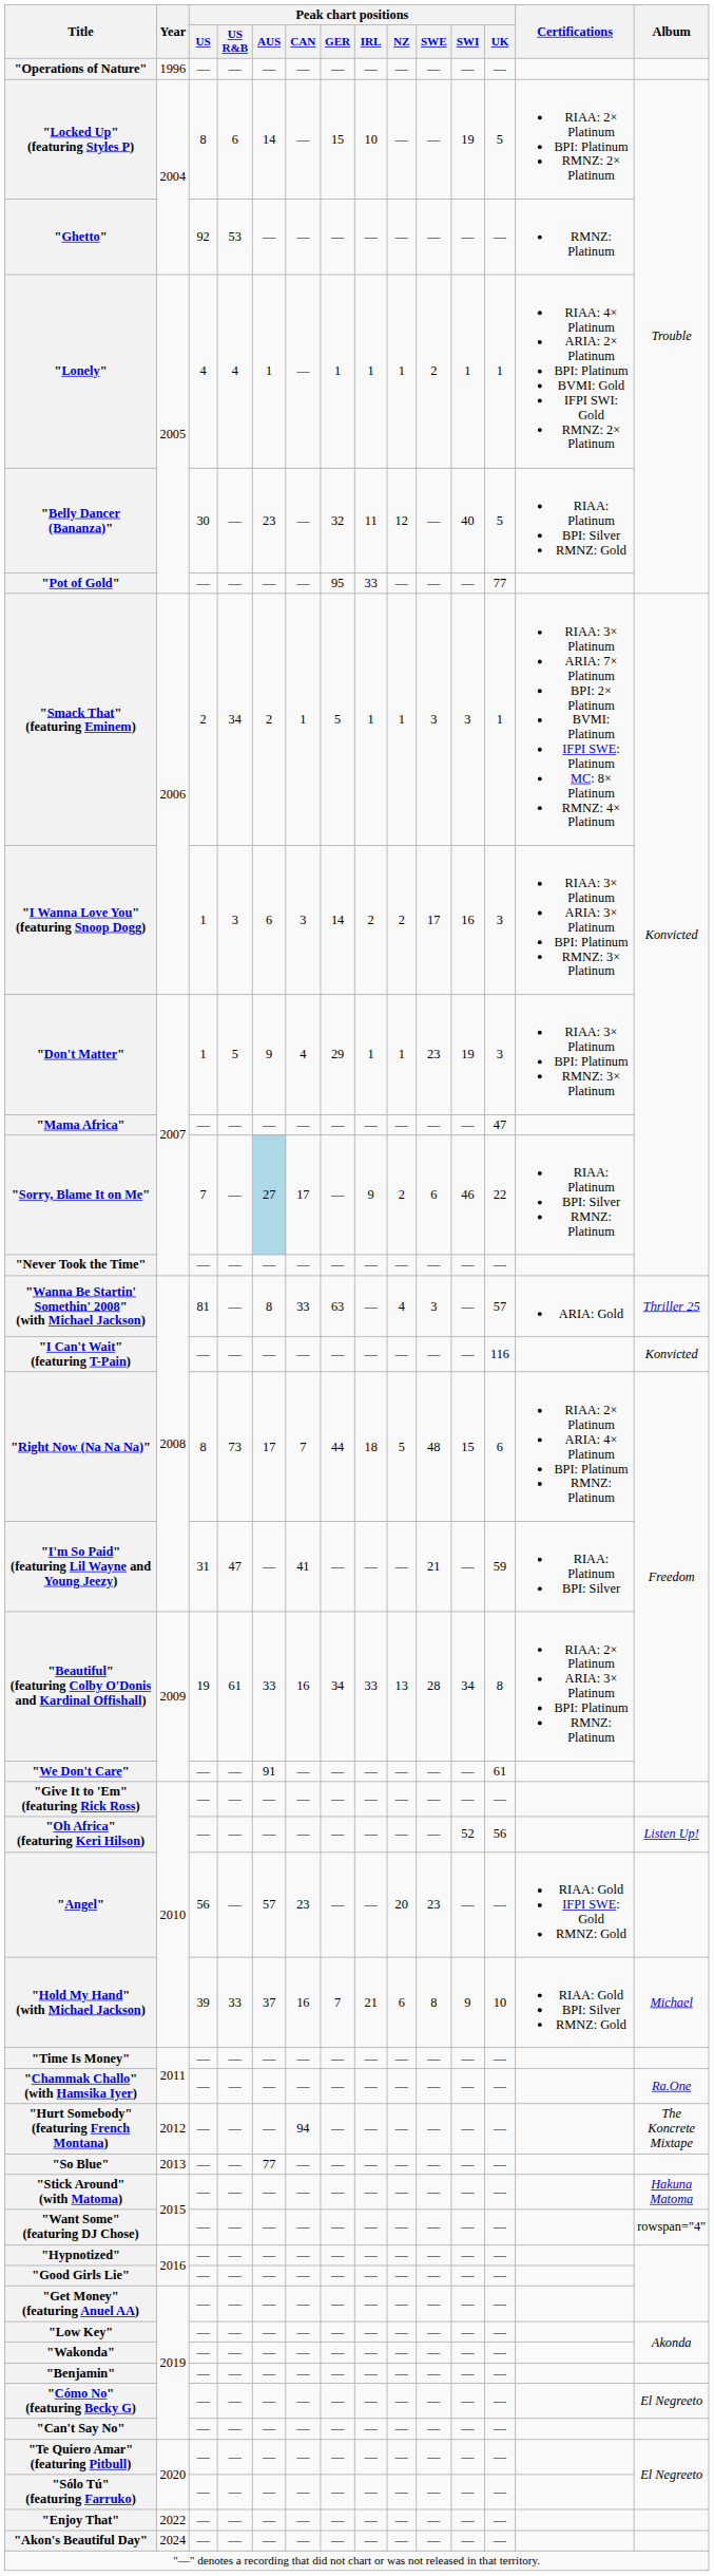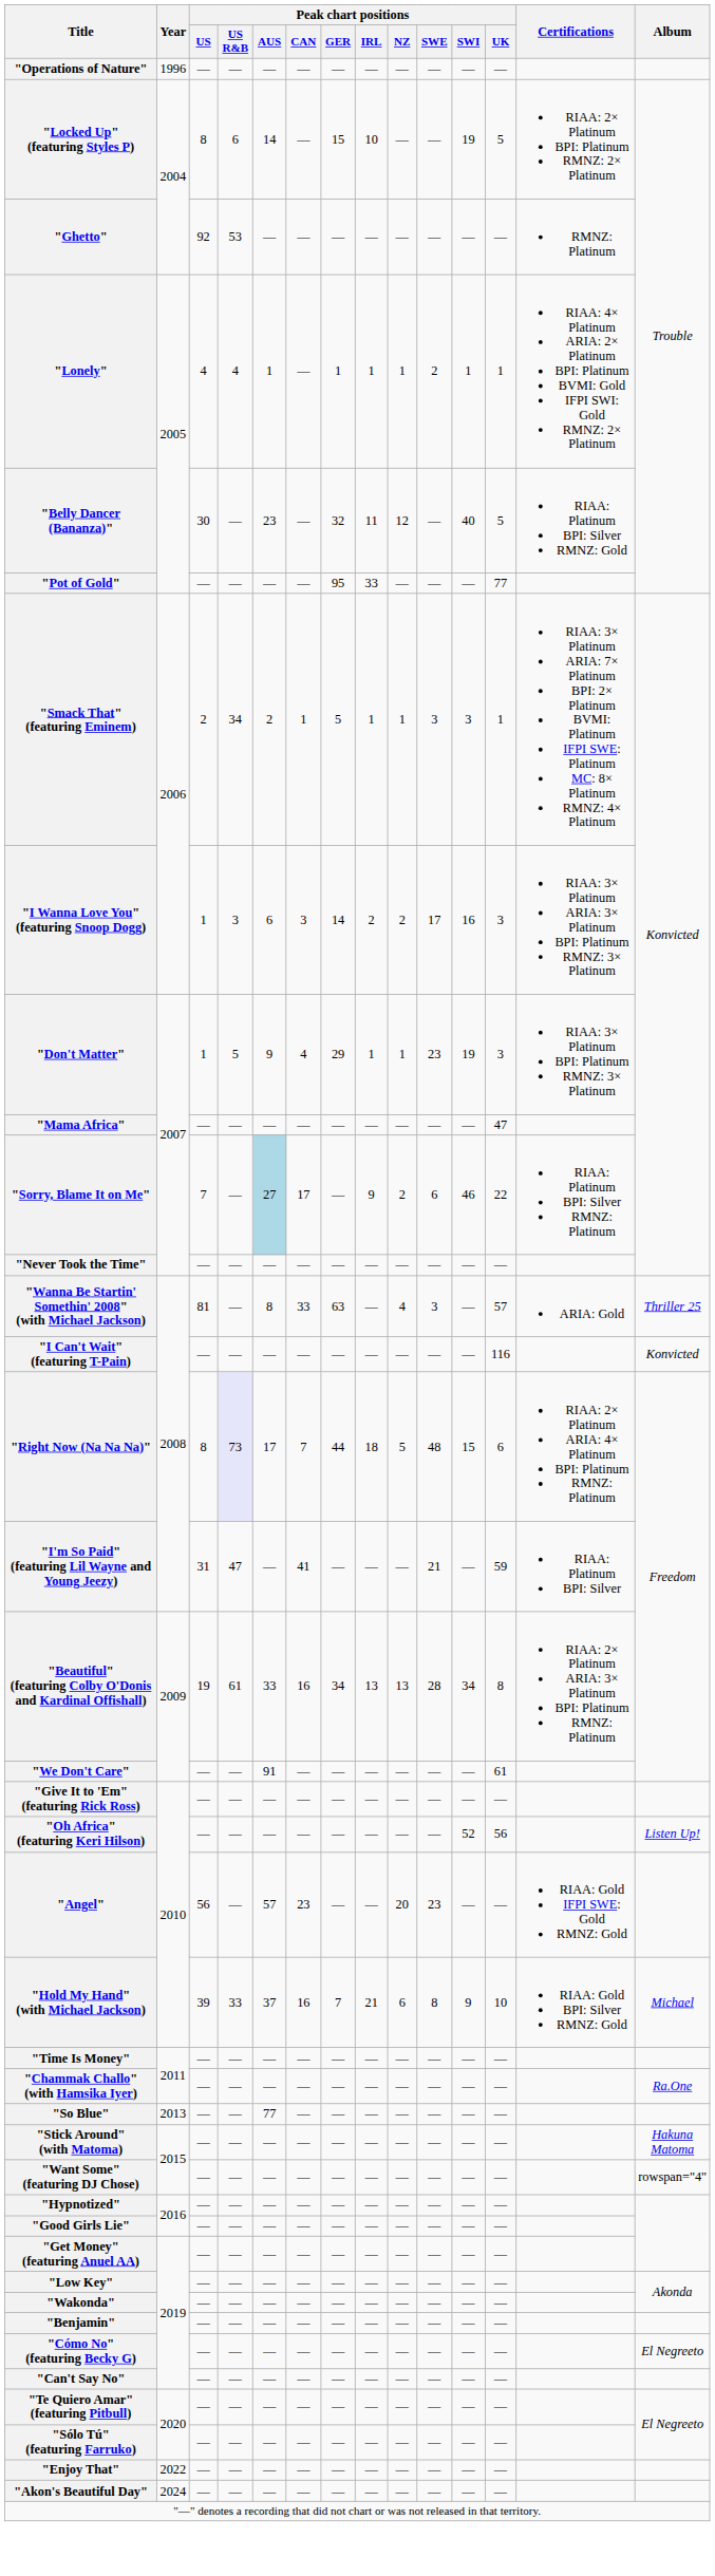"Right Now (Na Na Na)" | Peak chart positions / US R&B: no background -> lavender background
"Beautiful" (featuring Colby O'Donis and Kardinal Offishall) | Peak chart positions / IRL: 33 -> 13
- row: "Hurt Somebody" (featuring French Montana) | 2012 | — | — | — | 94 | — | — | — | — | — | — | The Koncrete Mixtape
